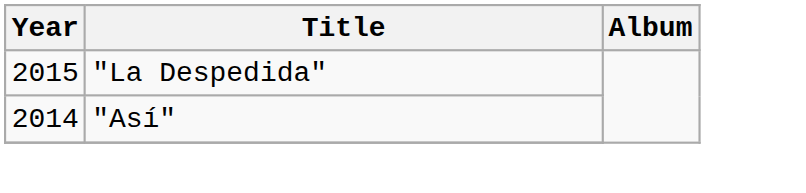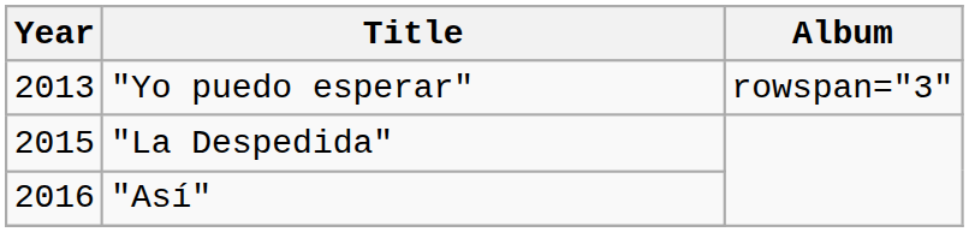+ row: 2013 | "Yo puedo esperar" | rowspan="3"
"Así" | Year: 2014 -> 2016
